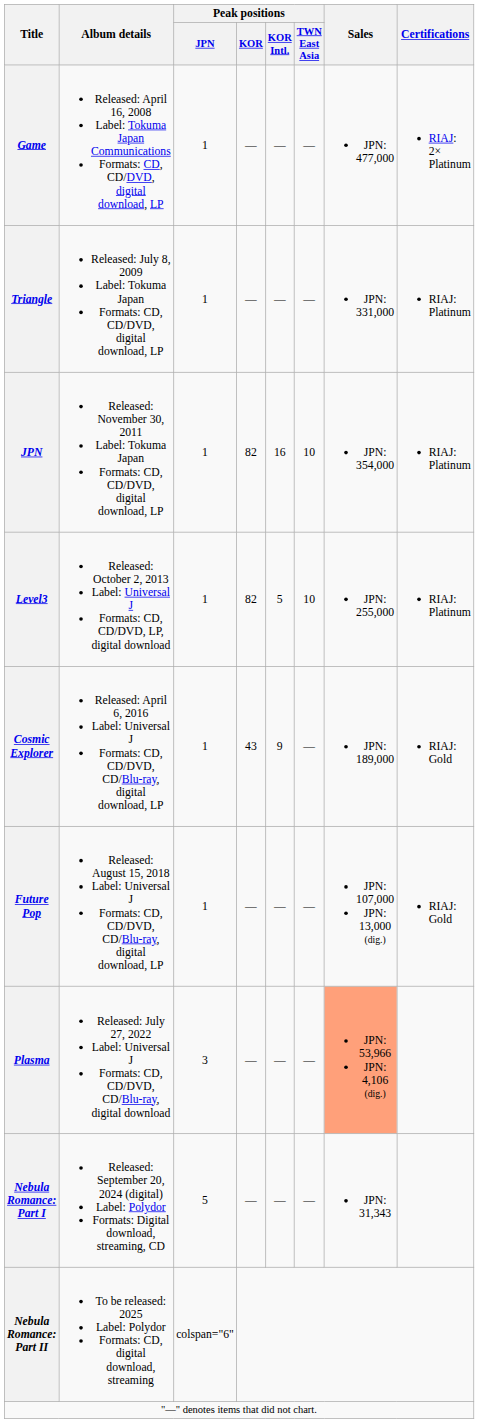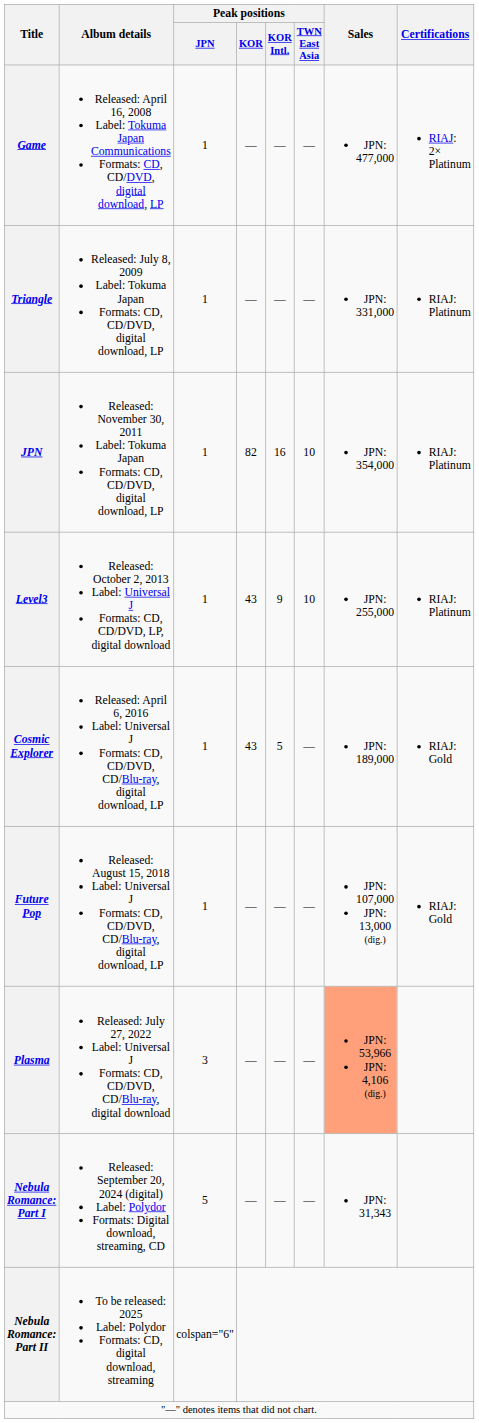Level3 | Peak positions / KOR: 82 -> 43
Level3 | Peak positions / KOR Intl.: 5 -> 9
Cosmic Explorer | Peak positions / KOR Intl.: 9 -> 5
